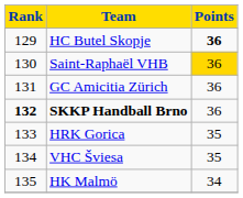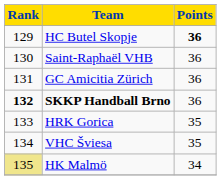Saint-Raphaël VHB | Points: gold background -> no background
HK Malmö | Rank: no background -> khaki background
